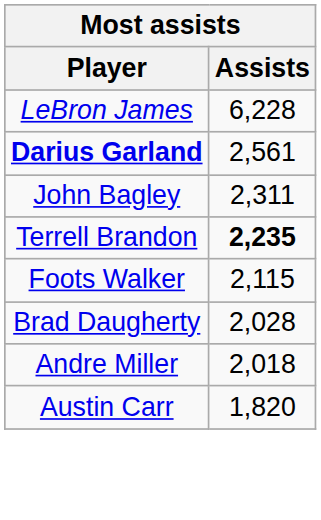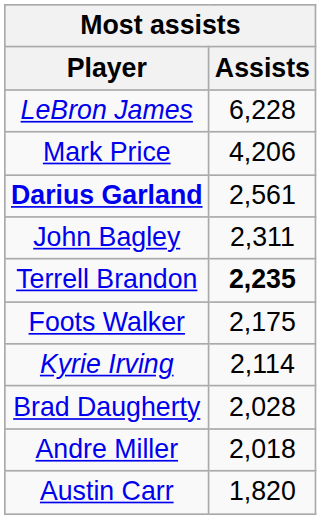+ row: Mark Price | 4,206
Foots Walker | Assists: 2,115 -> 2,175
+ row: Kyrie Irving | 2,114
